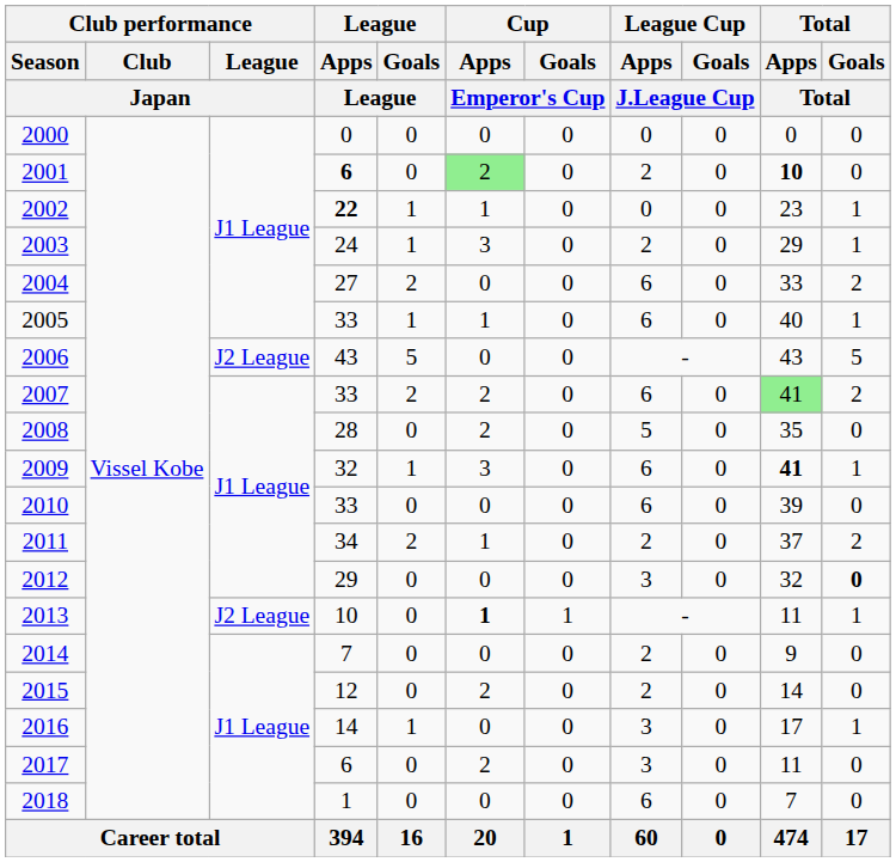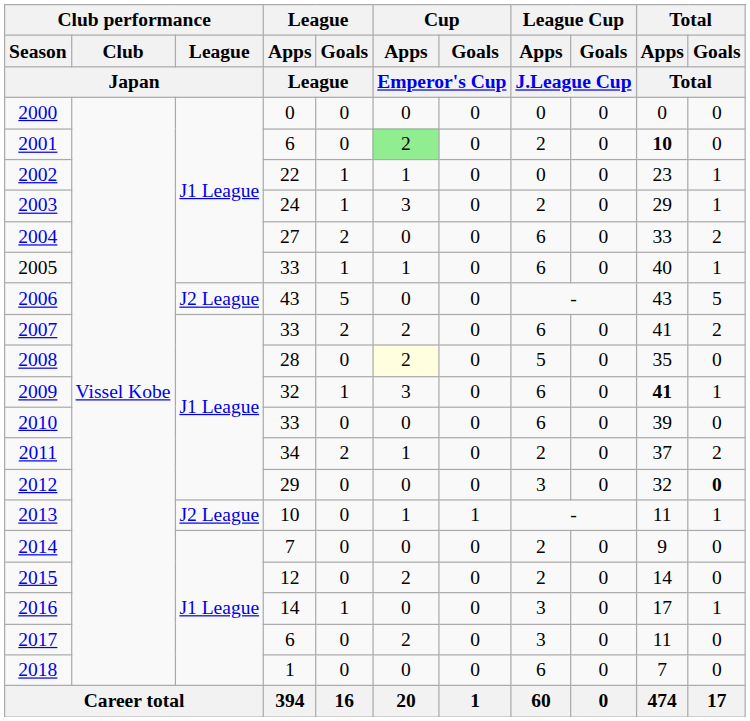2001 | League / Apps / League: bold -> normal
2002 | League / Apps / League: bold -> normal
2007 | Total / Apps / Total: lightgreen background -> no background
2008 | Cup / Apps / Emperor's Cup: no background -> lightyellow background
2013 | Cup / Apps / Emperor's Cup: bold -> normal
